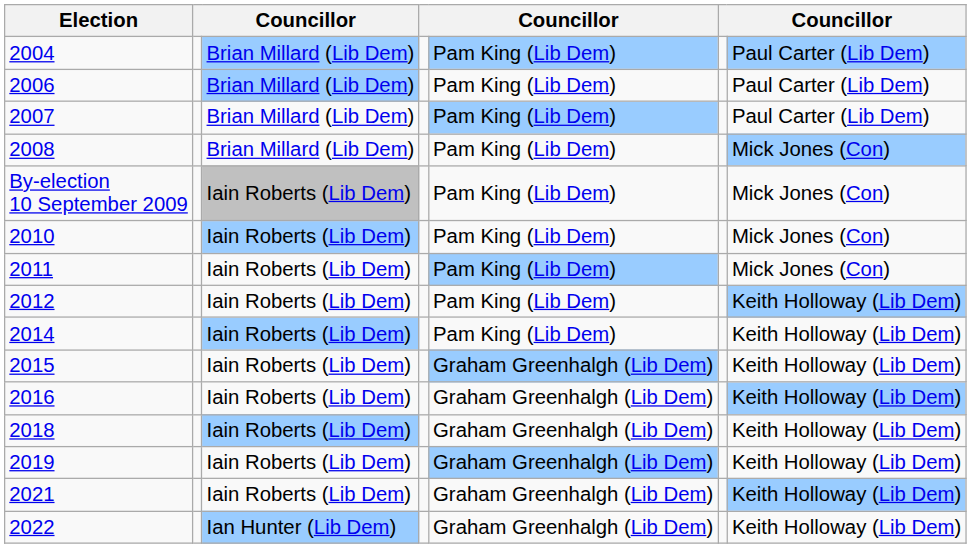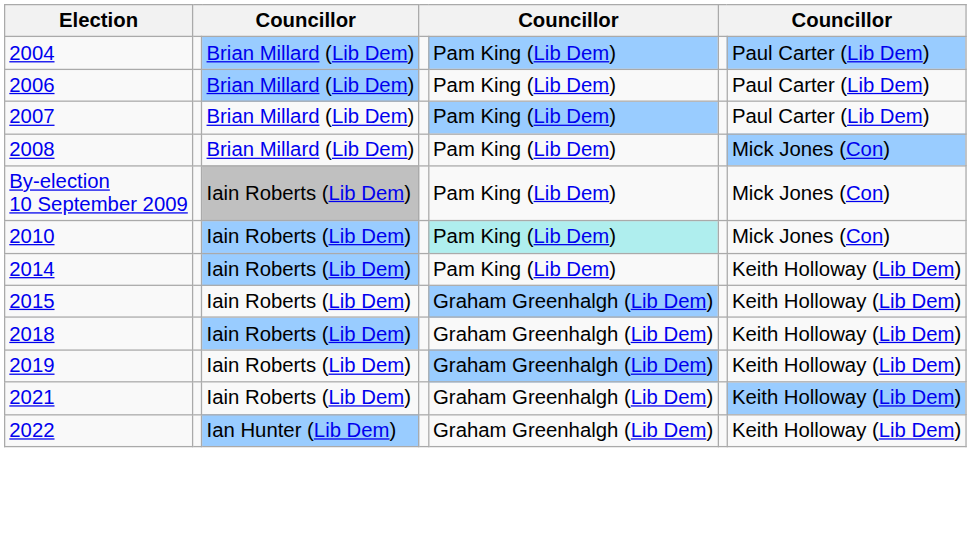2010 | column 5: no background -> paleturquoise background
- row: 2011 | Iain Roberts (Lib Dem) | Pam King (Lib Dem) | Mick Jones (Con)
- row: 2012 | Iain Roberts (Lib Dem) | Pam King (Lib Dem) | Keith Holloway (Lib Dem)
- row: 2016 | Iain Roberts (Lib Dem) | Graham Greenhalgh (Lib Dem) | Keith Holloway (Lib Dem)
